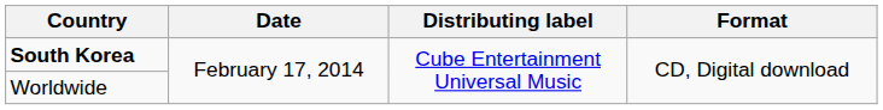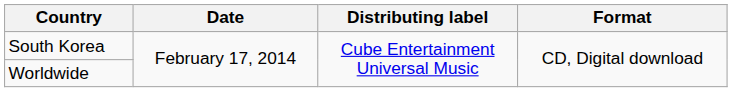South Korea | Country: bold -> normal
